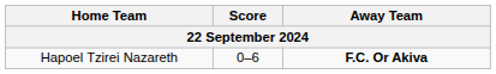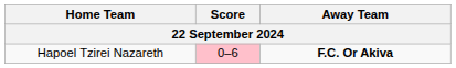Hapoel Tzirei Nazareth | Score: no background -> pink background
